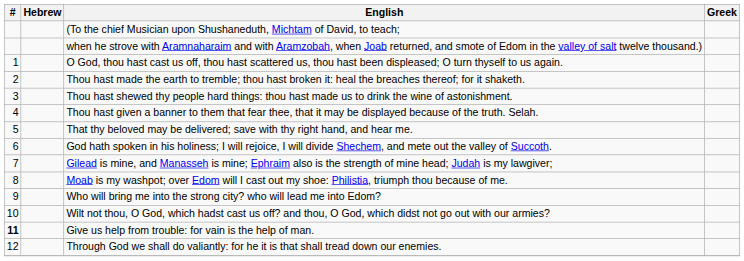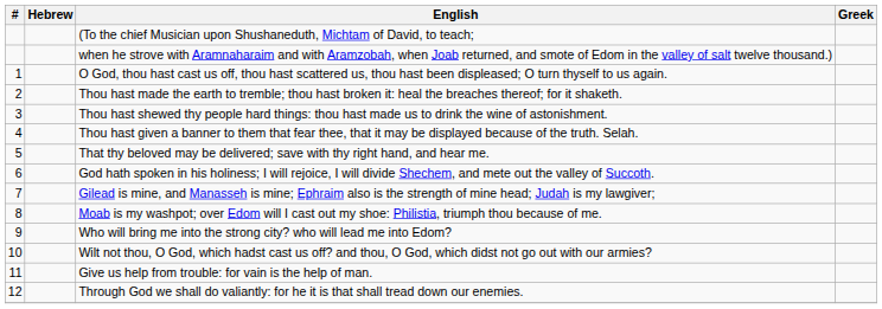Give us help from trouble: for vain is the help of man. | #: bold -> normal
